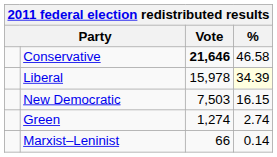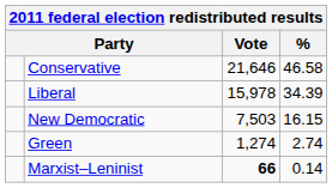Conservative | Vote: bold -> normal
Liberal | %: lightyellow background -> no background
Marxist–Leninist | Vote: normal -> bold
